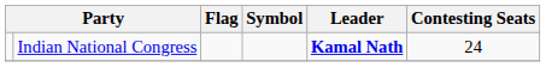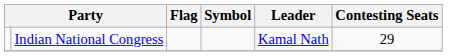Indian National Congress | Leader: bold -> normal
Indian National Congress | Contesting Seats: 24 -> 29
